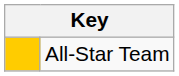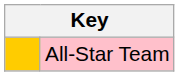row 2 | column 2: no background -> pink background
